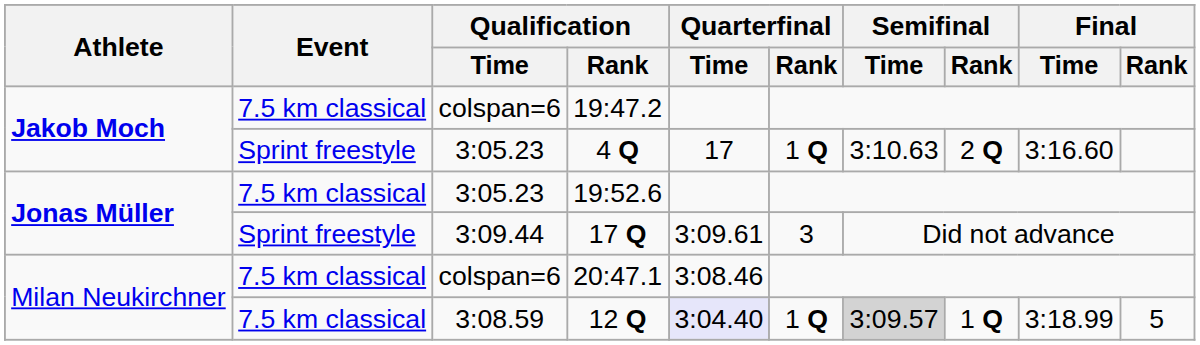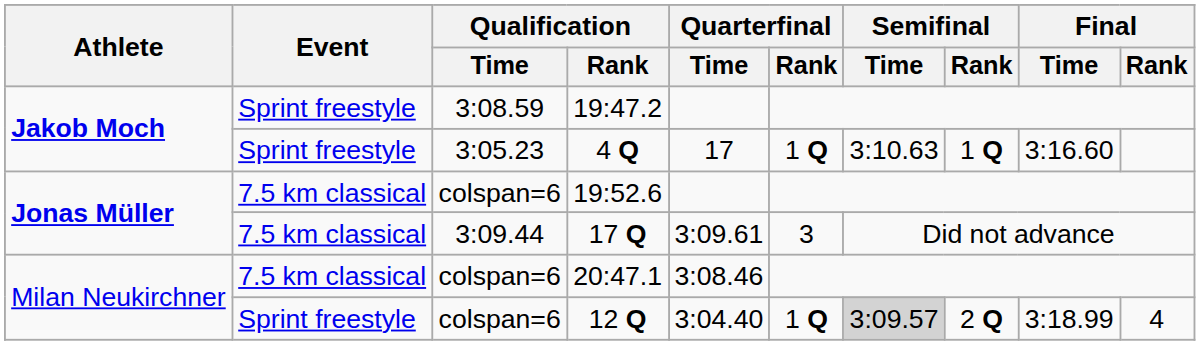19:47.2 | Event: 7.5 km classical -> Sprint freestyle
19:47.2 | Qualification / Time: colspan=6 -> 3:08.59
4 Q | Semifinal / Rank: 2 Q -> 1 Q
19:52.6 | Qualification / Time: 3:05.23 -> colspan=6
17 Q | Event: Sprint freestyle -> 7.5 km classical
12 Q | Event: 7.5 km classical -> Sprint freestyle
12 Q | Qualification / Time: 3:08.59 -> colspan=6
12 Q | Quarterfinal / Time: lavender background -> no background
12 Q | Semifinal / Rank: 1 Q -> 2 Q
12 Q | Final / Rank: 5 -> 4
